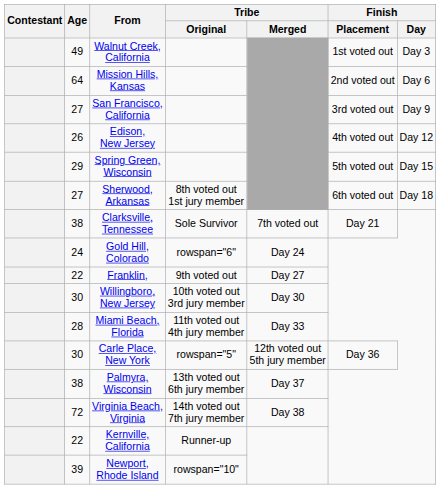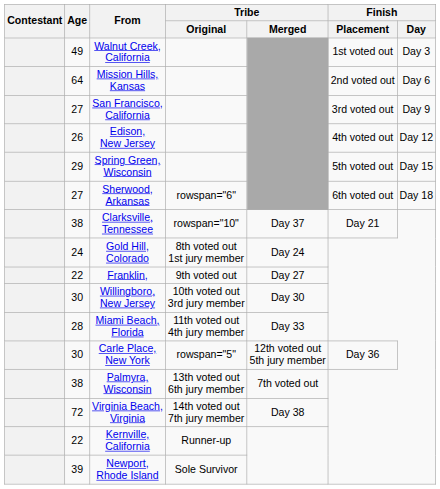Sherwood, Arkansas | Tribe / Original: 8th voted out 1st jury member -> rowspan="6"
Clarksville, Tennessee | Tribe / Original: Sole Survivor -> rowspan="10"
Clarksville, Tennessee | Tribe / Merged: 7th voted out -> Day 37
Gold Hill, Colorado | Tribe / Original: rowspan="6" -> 8th voted out 1st jury member
Palmyra, Wisconsin | Tribe / Merged: Day 37 -> 7th voted out
Newport, Rhode Island | Tribe / Original: rowspan="10" -> Sole Survivor
